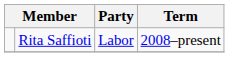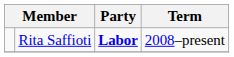Rita Saffioti | Party: normal -> bold
